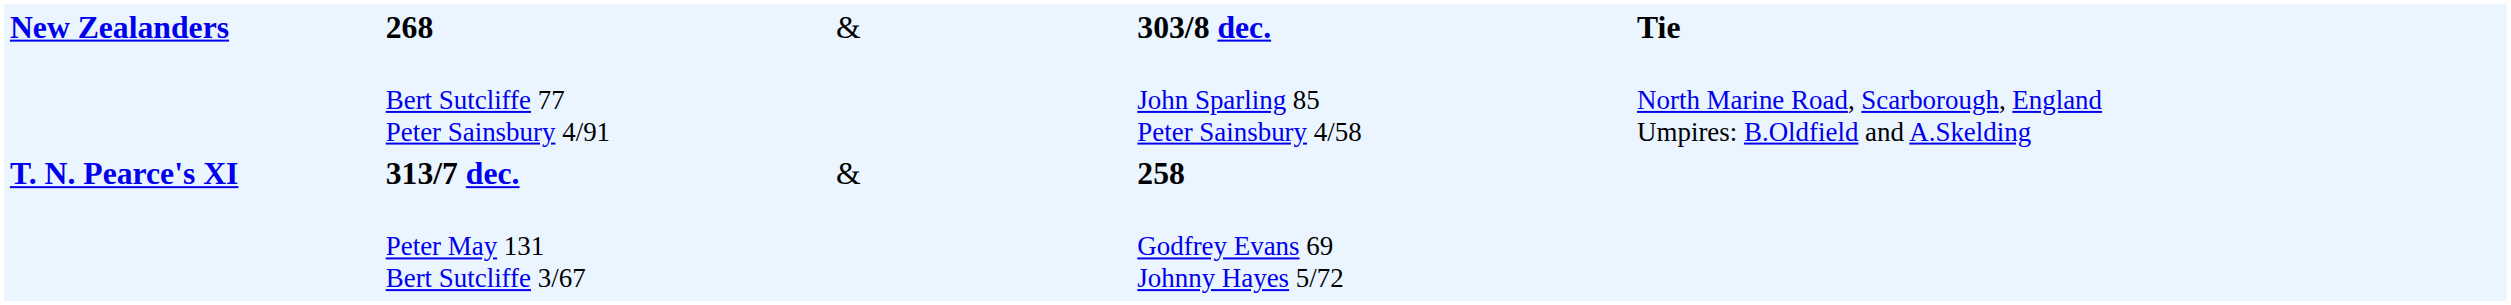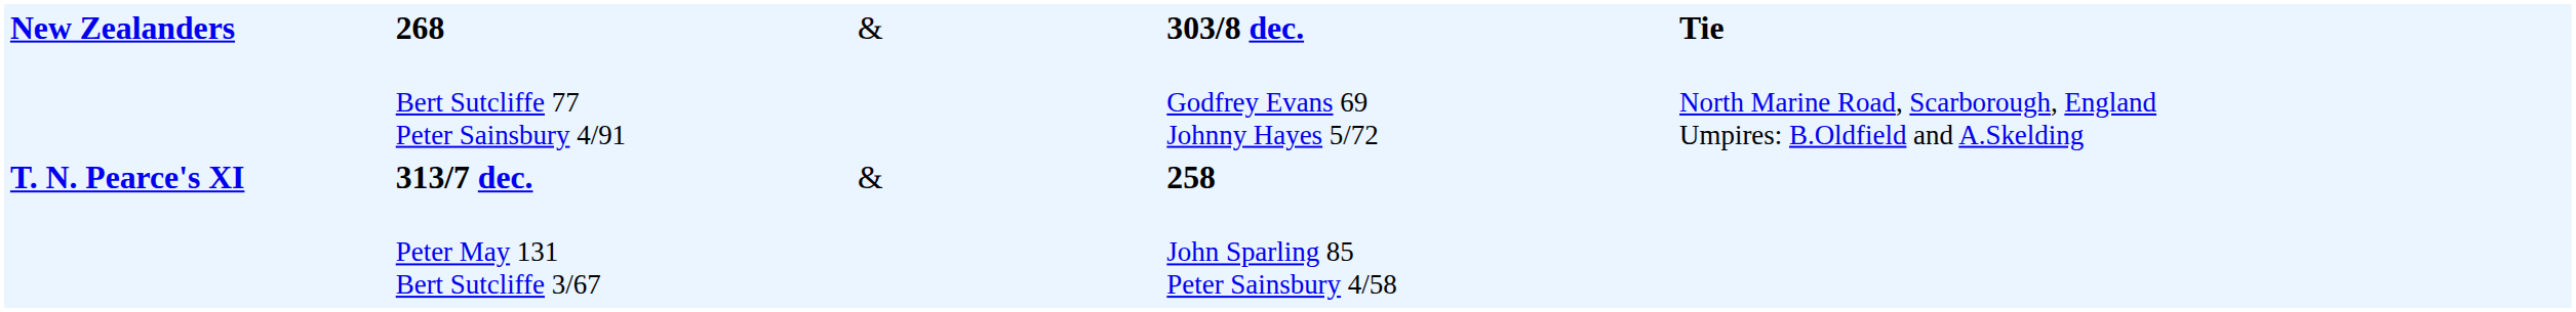Bert Sutcliffe 77 Peter Sainsbury 4/91 | column 4: John Sparling 85 Peter Sainsbury 4/58 -> Godfrey Evans 69 Johnny Hayes 5/72
Peter May 131 Bert Sutcliffe 3/67 | column 4: Godfrey Evans 69 Johnny Hayes 5/72 -> John Sparling 85 Peter Sainsbury 4/58
